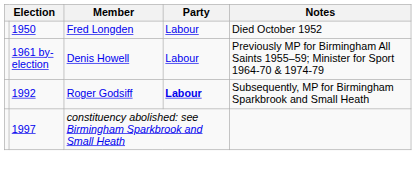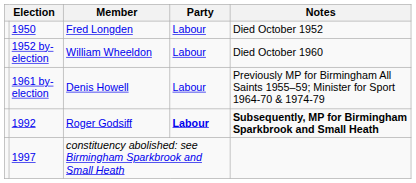+ row: 1952 by-election | William Wheeldon | Labour | Died October 1960
Roger Godsiff | Notes: normal -> bold
